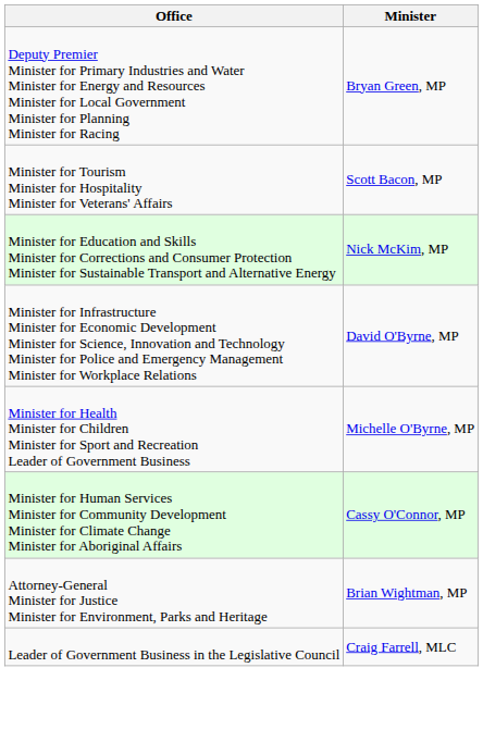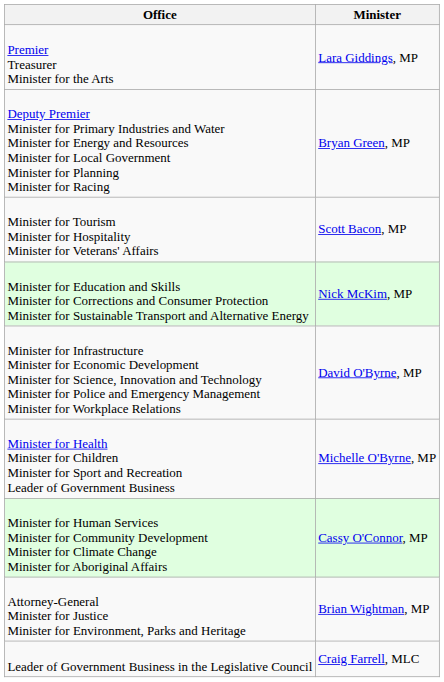+ row: Premier Treasurer Minister for the Arts | Lara Giddings, MP
